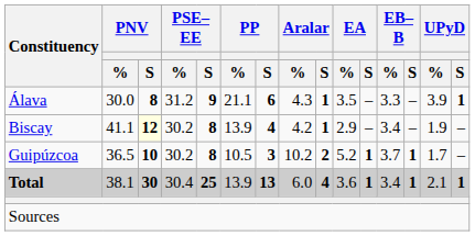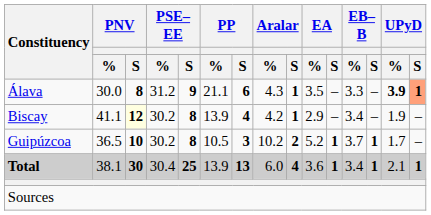Álava | UPyD / %: normal -> bold
Álava | UPyD / S: no background -> lightsalmon background
